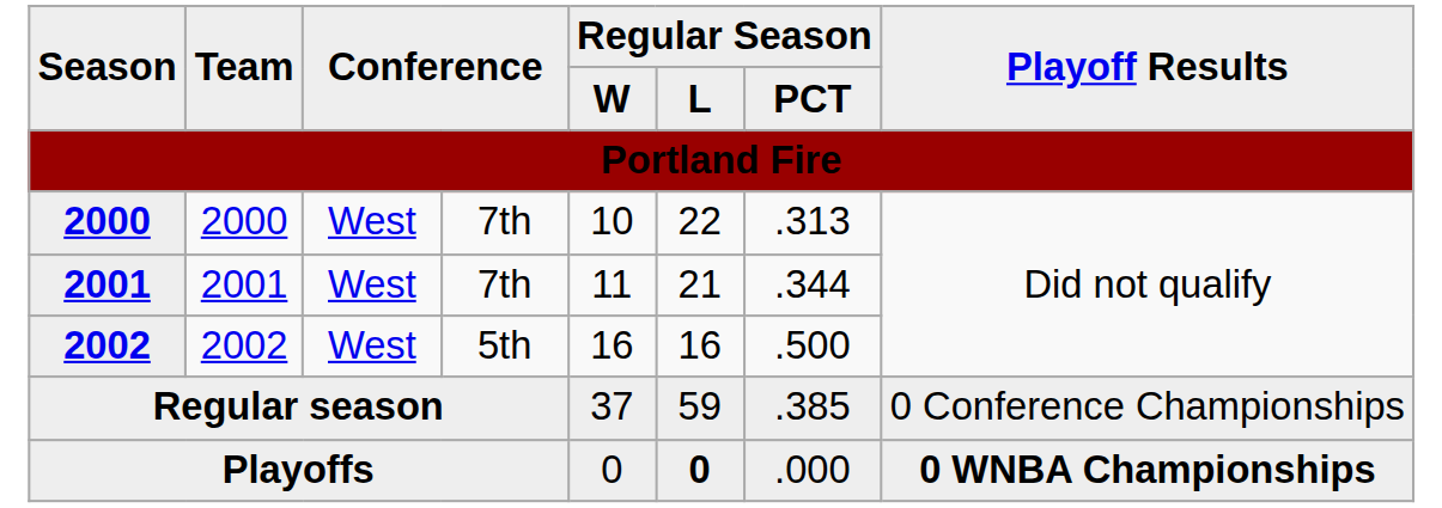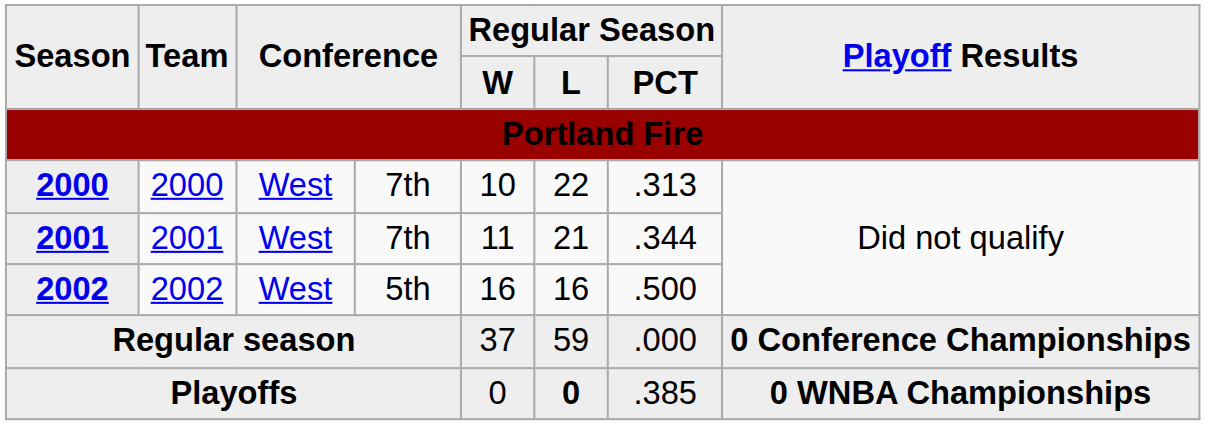Regular season | Regular Season / PCT: .385 -> .000
Regular season | Playoff Results: normal -> bold
Playoffs | Regular Season / PCT: .000 -> .385
